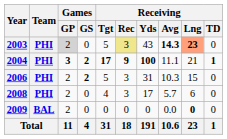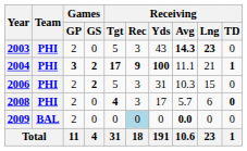2003 | Games / GP: lightgrey background -> no background
2003 | Receiving / Rec: khaki background -> no background
2003 | Receiving / Lng: lightsalmon background -> no background
2008 | Receiving / Tgt: normal -> bold
2008 | Receiving / TD: normal -> bold
2009 | Receiving / Rec: no background -> lightblue background
2009 | Receiving / Avg: normal -> bold
2009 | Receiving / Lng: bold -> normal
